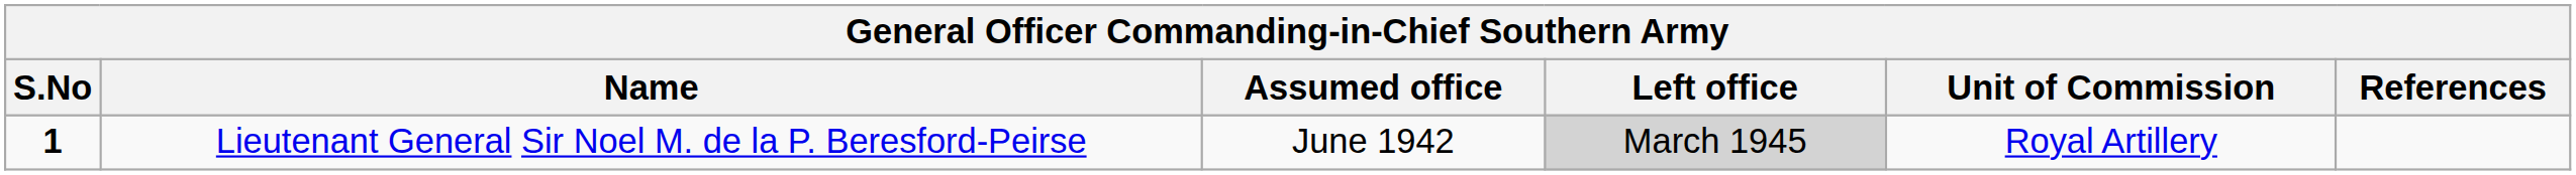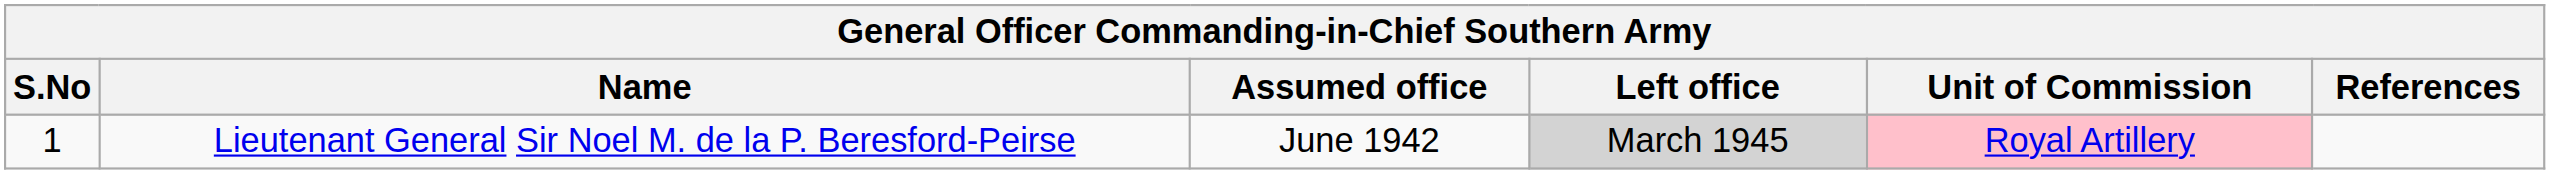Lieutenant General Sir Noel M. de la P. Beresford-Peirse | S.No: bold -> normal
Lieutenant General Sir Noel M. de la P. Beresford-Peirse | Unit of Commission: no background -> pink background
